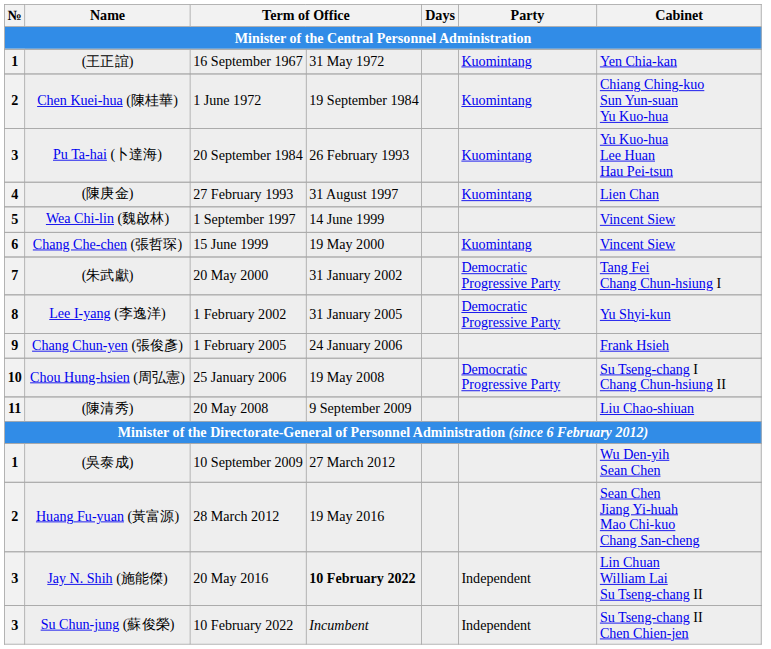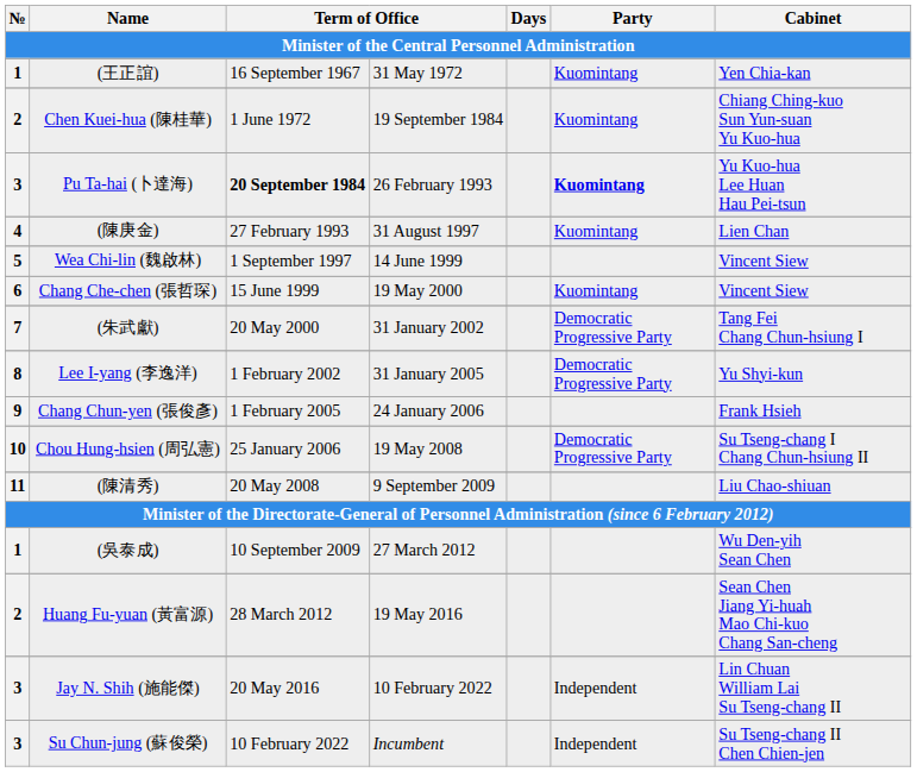Pu Ta-hai (卜達海) | column 3: normal -> bold
Pu Ta-hai (卜達海) | Party: normal -> bold
Jay N. Shih (施能傑) | column 4: bold -> normal
